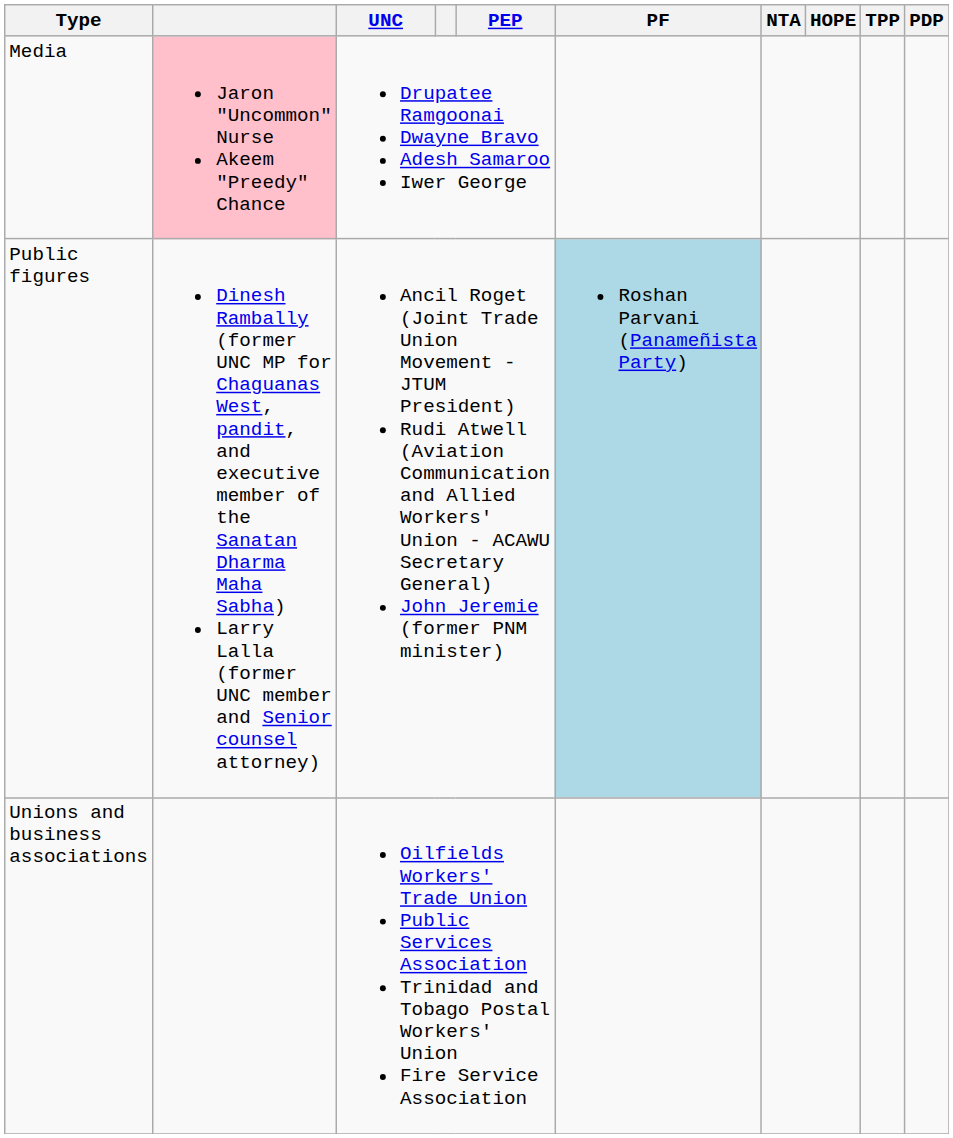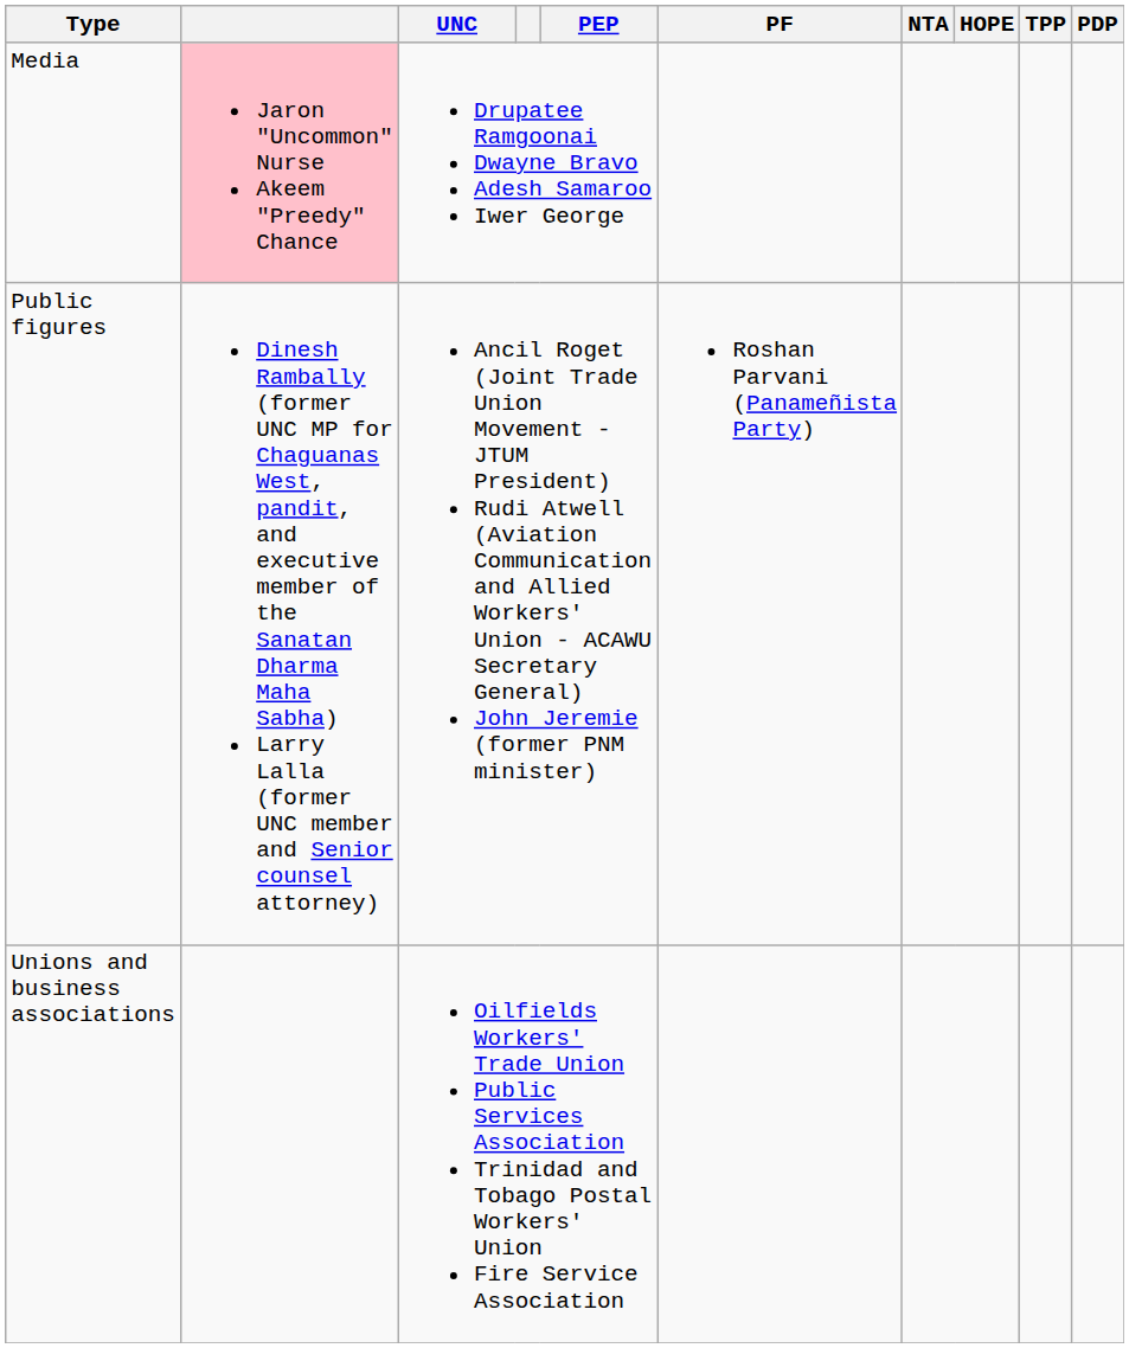Public figures | PF: lightblue background -> no background
